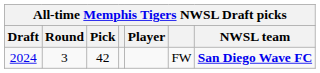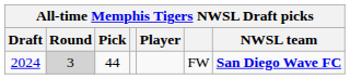2024 | Round: no background -> lightgrey background
2024 | Pick: 42 -> 44
